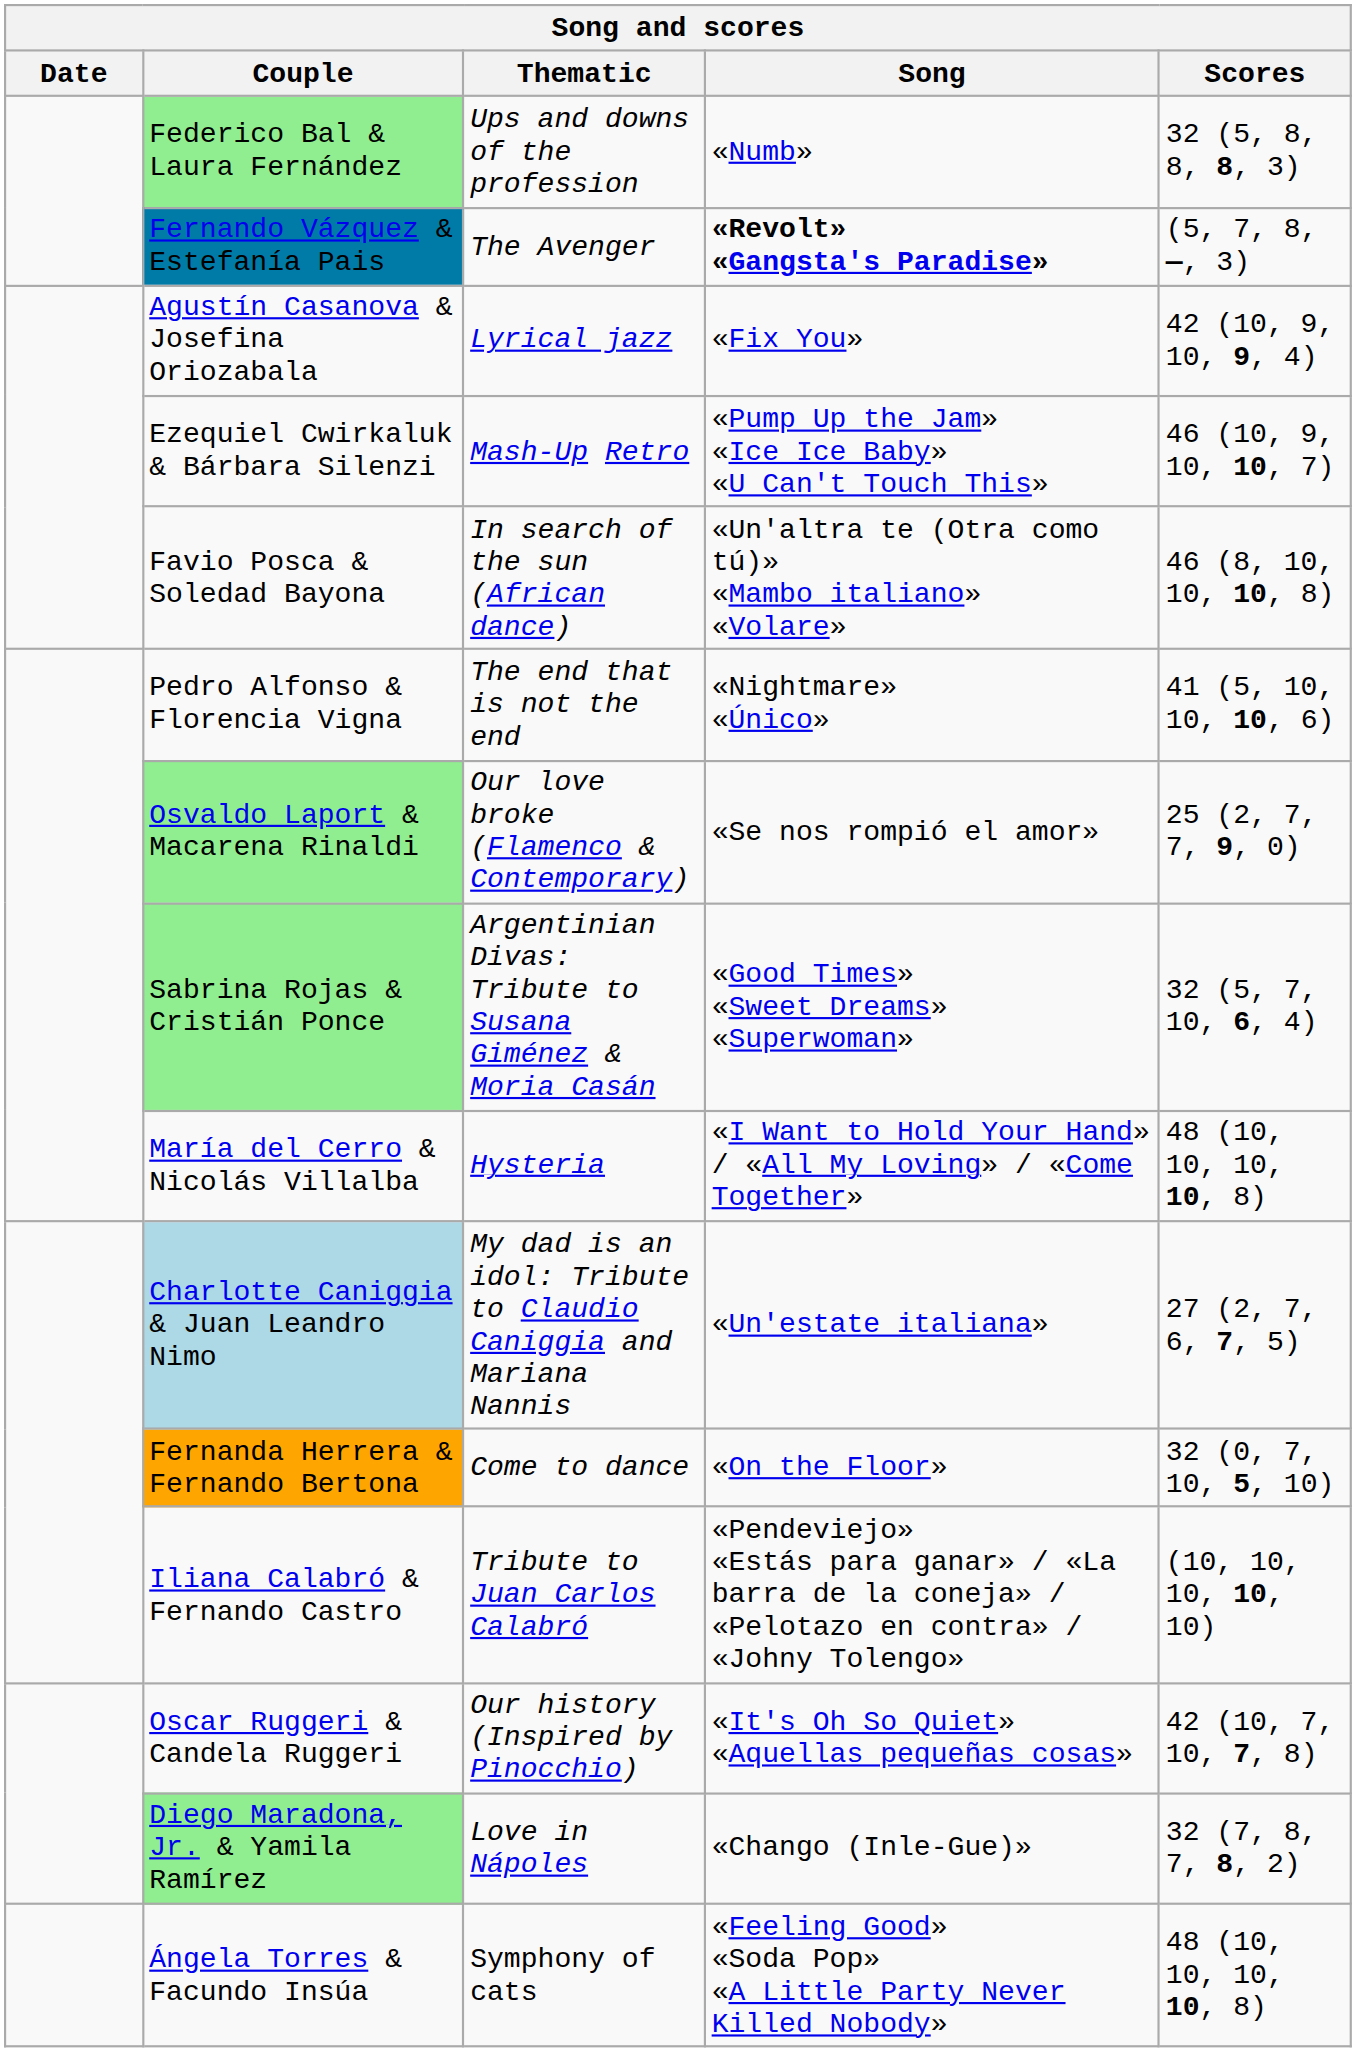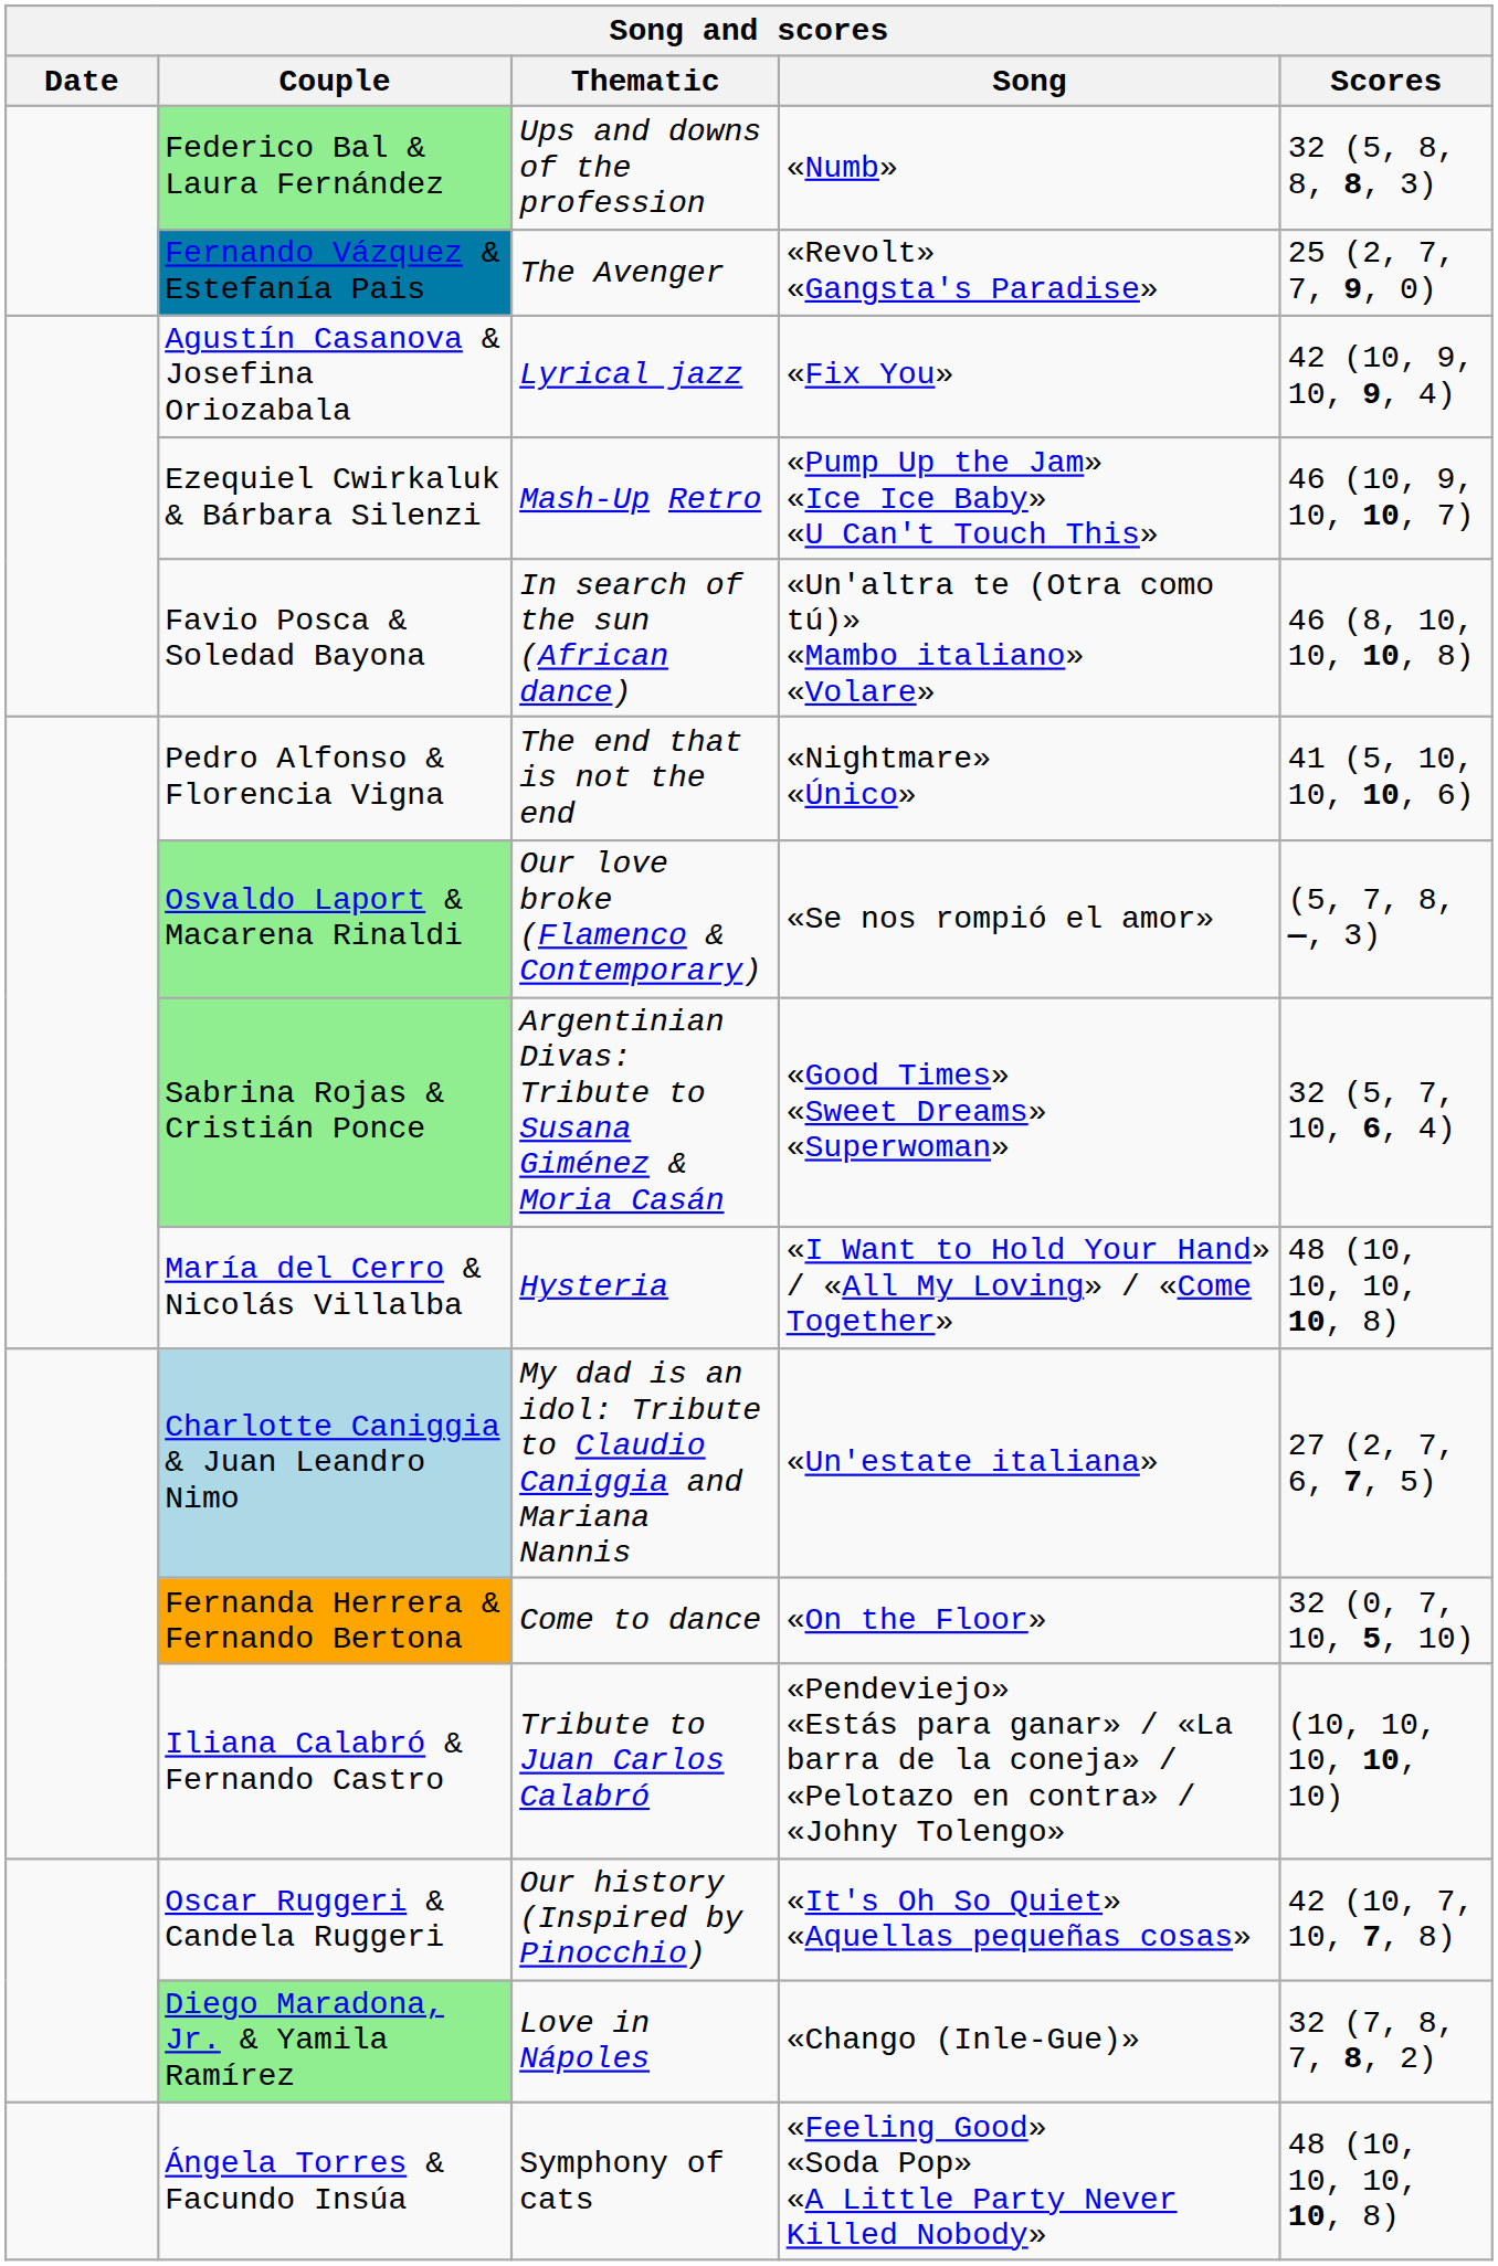Fernando Vázquez & Estefanía Pais | Song: bold -> normal
Fernando Vázquez & Estefanía Pais | Scores: (5, 7, 8, —, 3) -> 25 (2, 7, 7, 9, 0)
Osvaldo Laport & Macarena Rinaldi | Scores: 25 (2, 7, 7, 9, 0) -> (5, 7, 8, —, 3)
